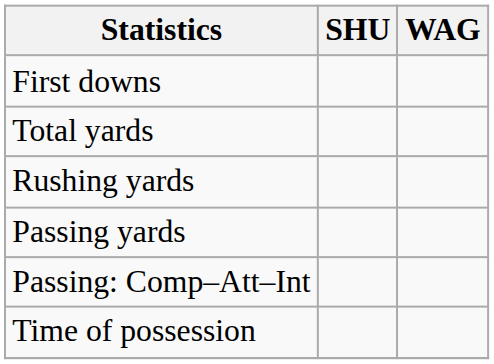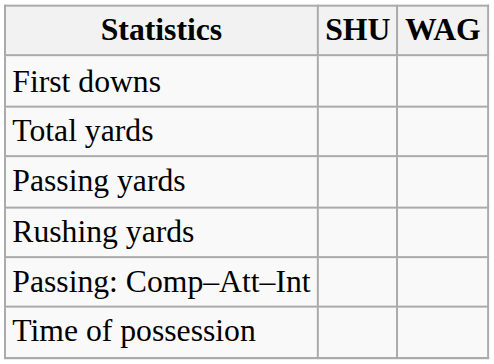rows swapped: Rushing yards <-> Passing yards
